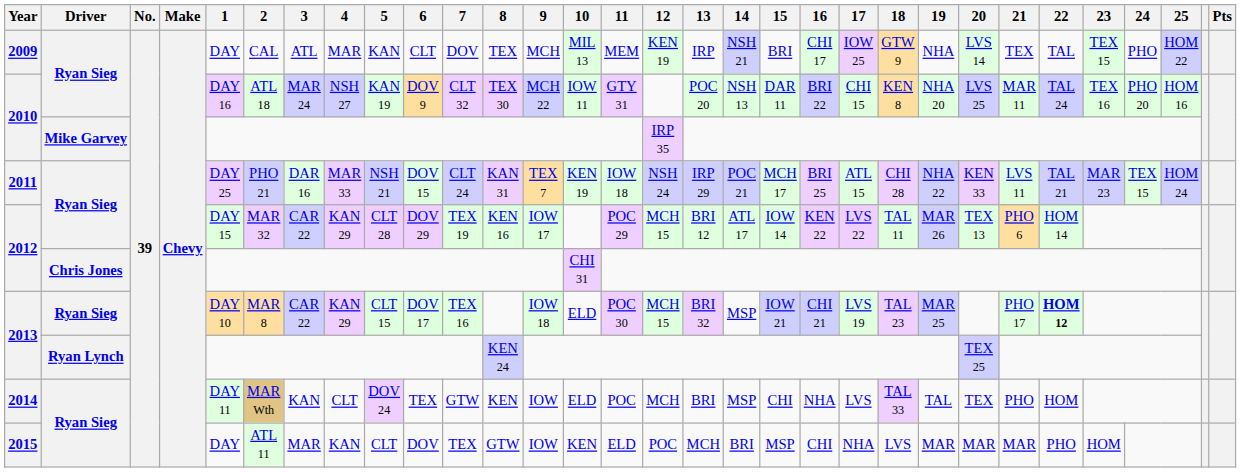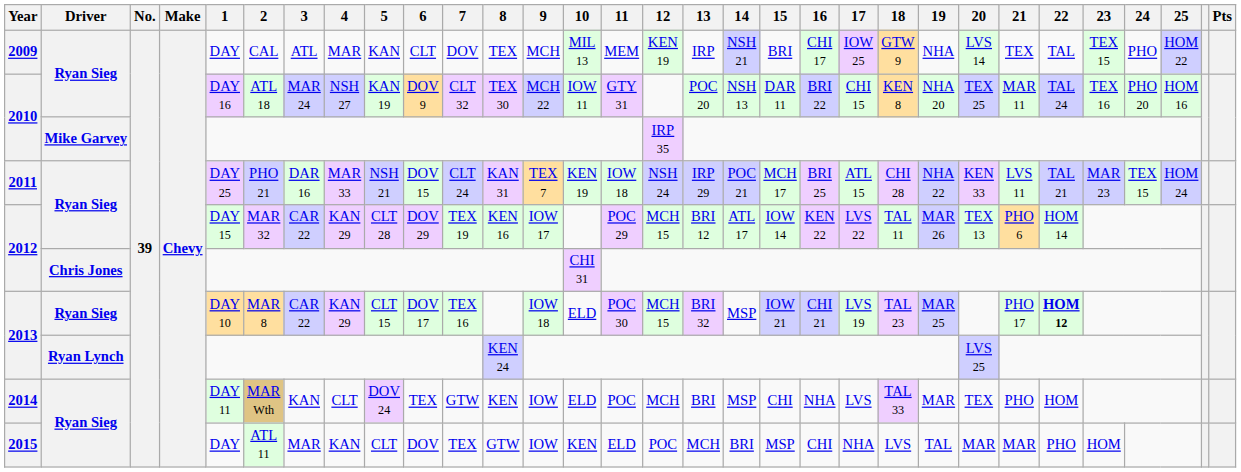2010 / Ryan Sieg | 20: LVS 25 -> TEX 25
2013 / Ryan Lynch | 20: TEX 25 -> LVS 25
2014 | 19: TAL -> MAR
2015 | 19: MAR -> TAL
